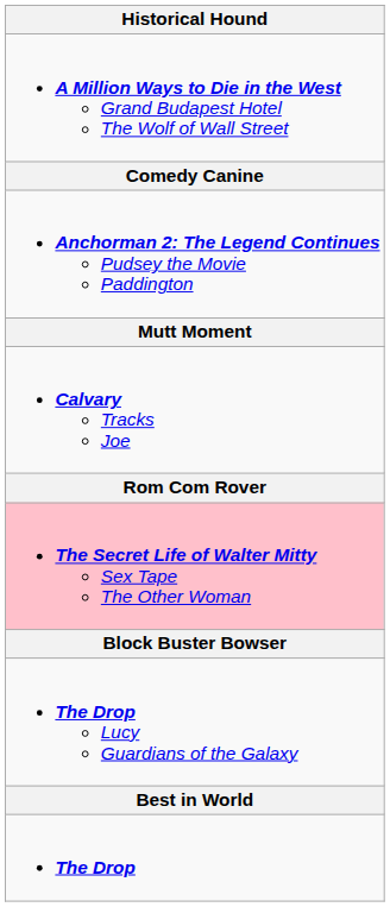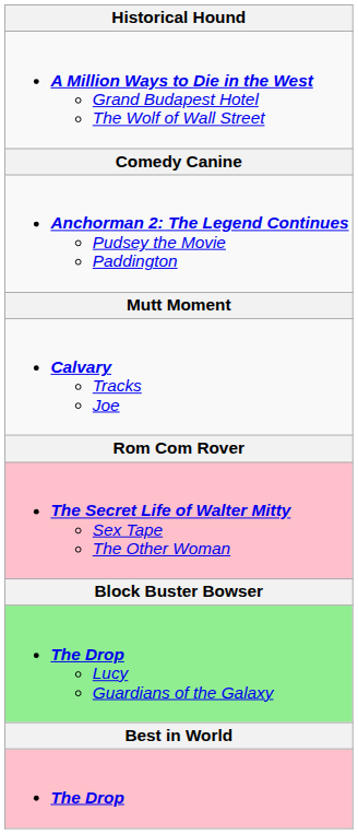row 10 | column 1: no background -> lightgreen background
row 12 | column 1: no background -> pink background
